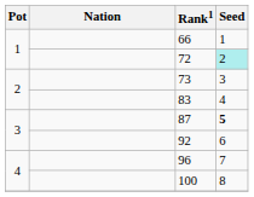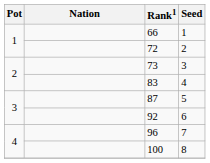72 | Seed: paleturquoise background -> no background
87 | Seed: bold -> normal
